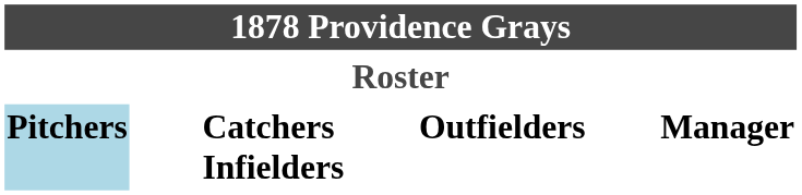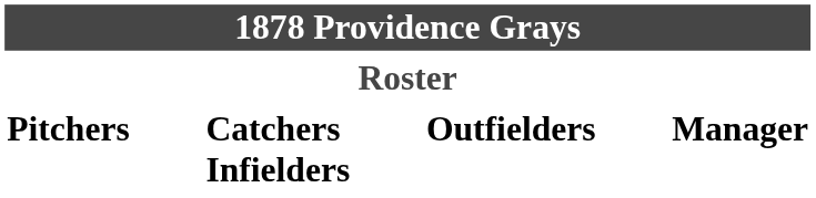Pitchers | column 1: lightblue background -> no background
